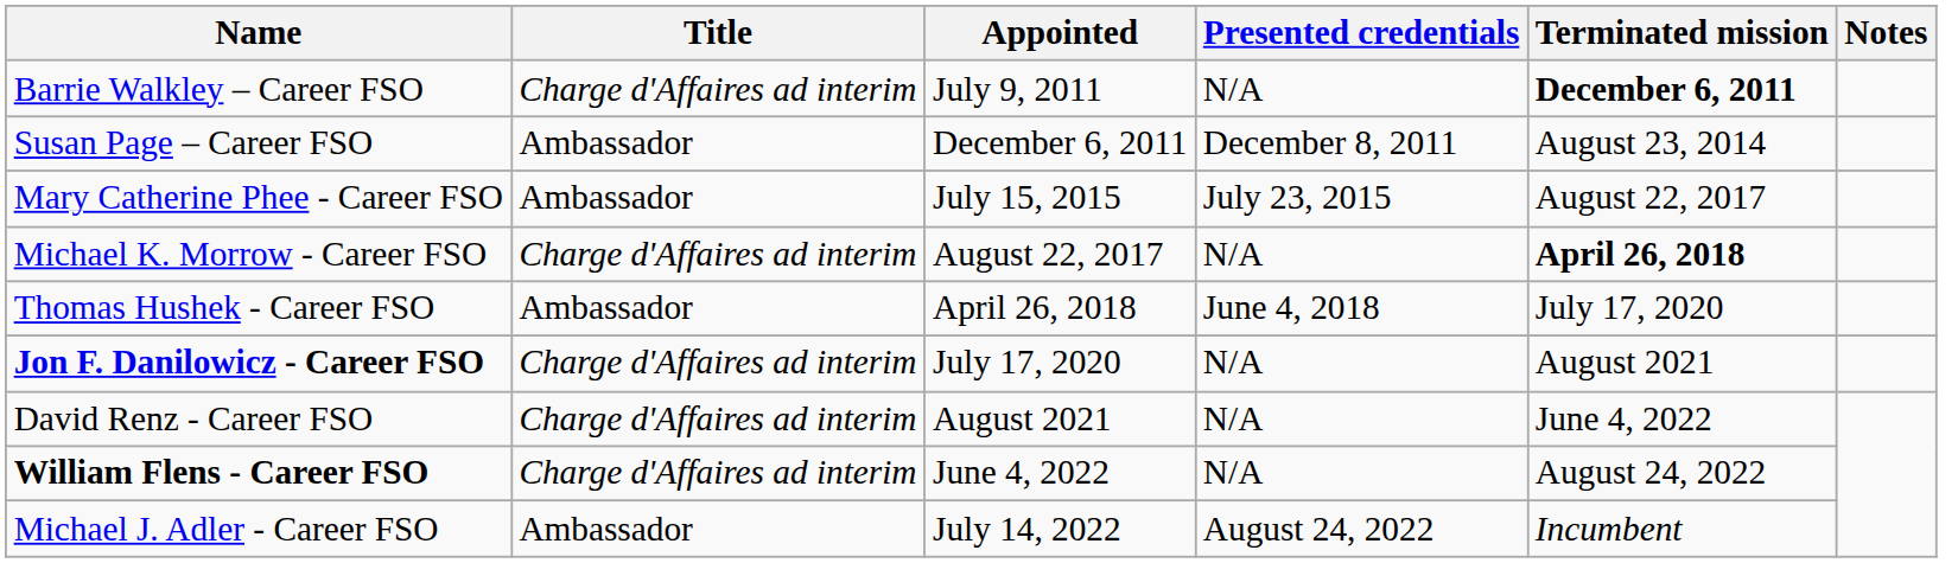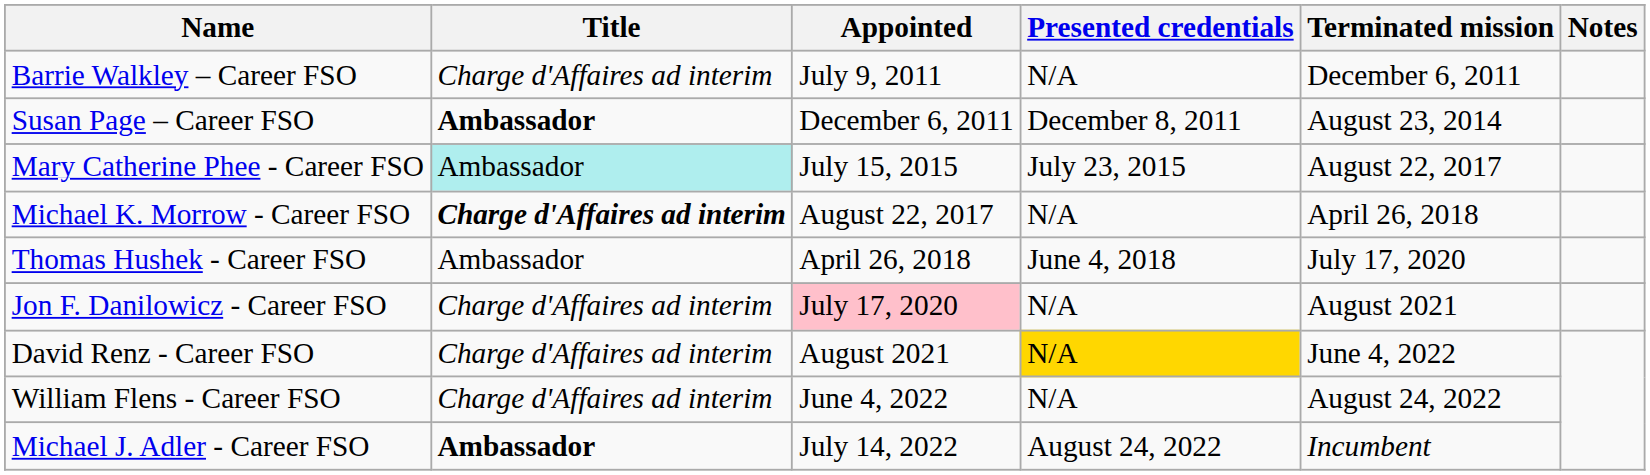row 2 | Terminated mission: bold -> normal
row 3 | Title: normal -> bold
row 4 | Title: no background -> paleturquoise background
row 5 | Title: normal -> bold
row 5 | Terminated mission: bold -> normal
row 7 | Name: bold -> normal
row 7 | Appointed: no background -> pink background
row 8 | Presented credentials: no background -> gold background
row 9 | Name: bold -> normal
row 10 | Title: normal -> bold
